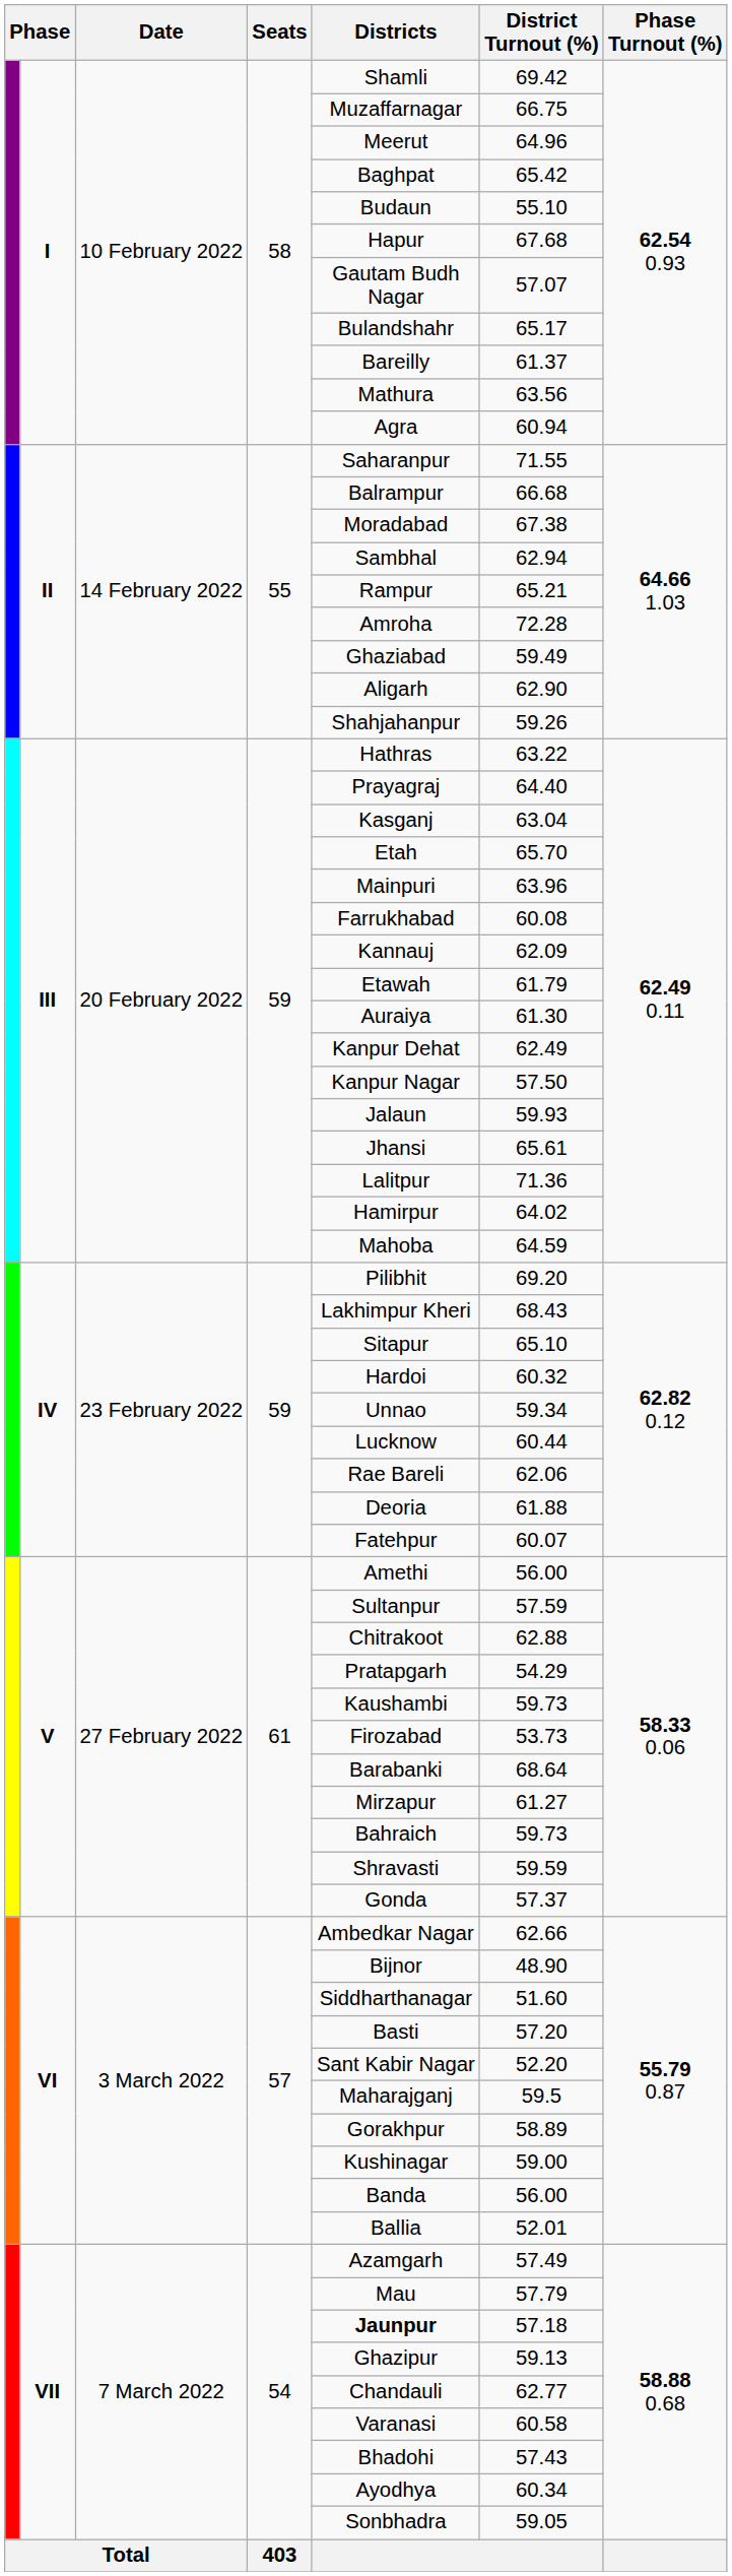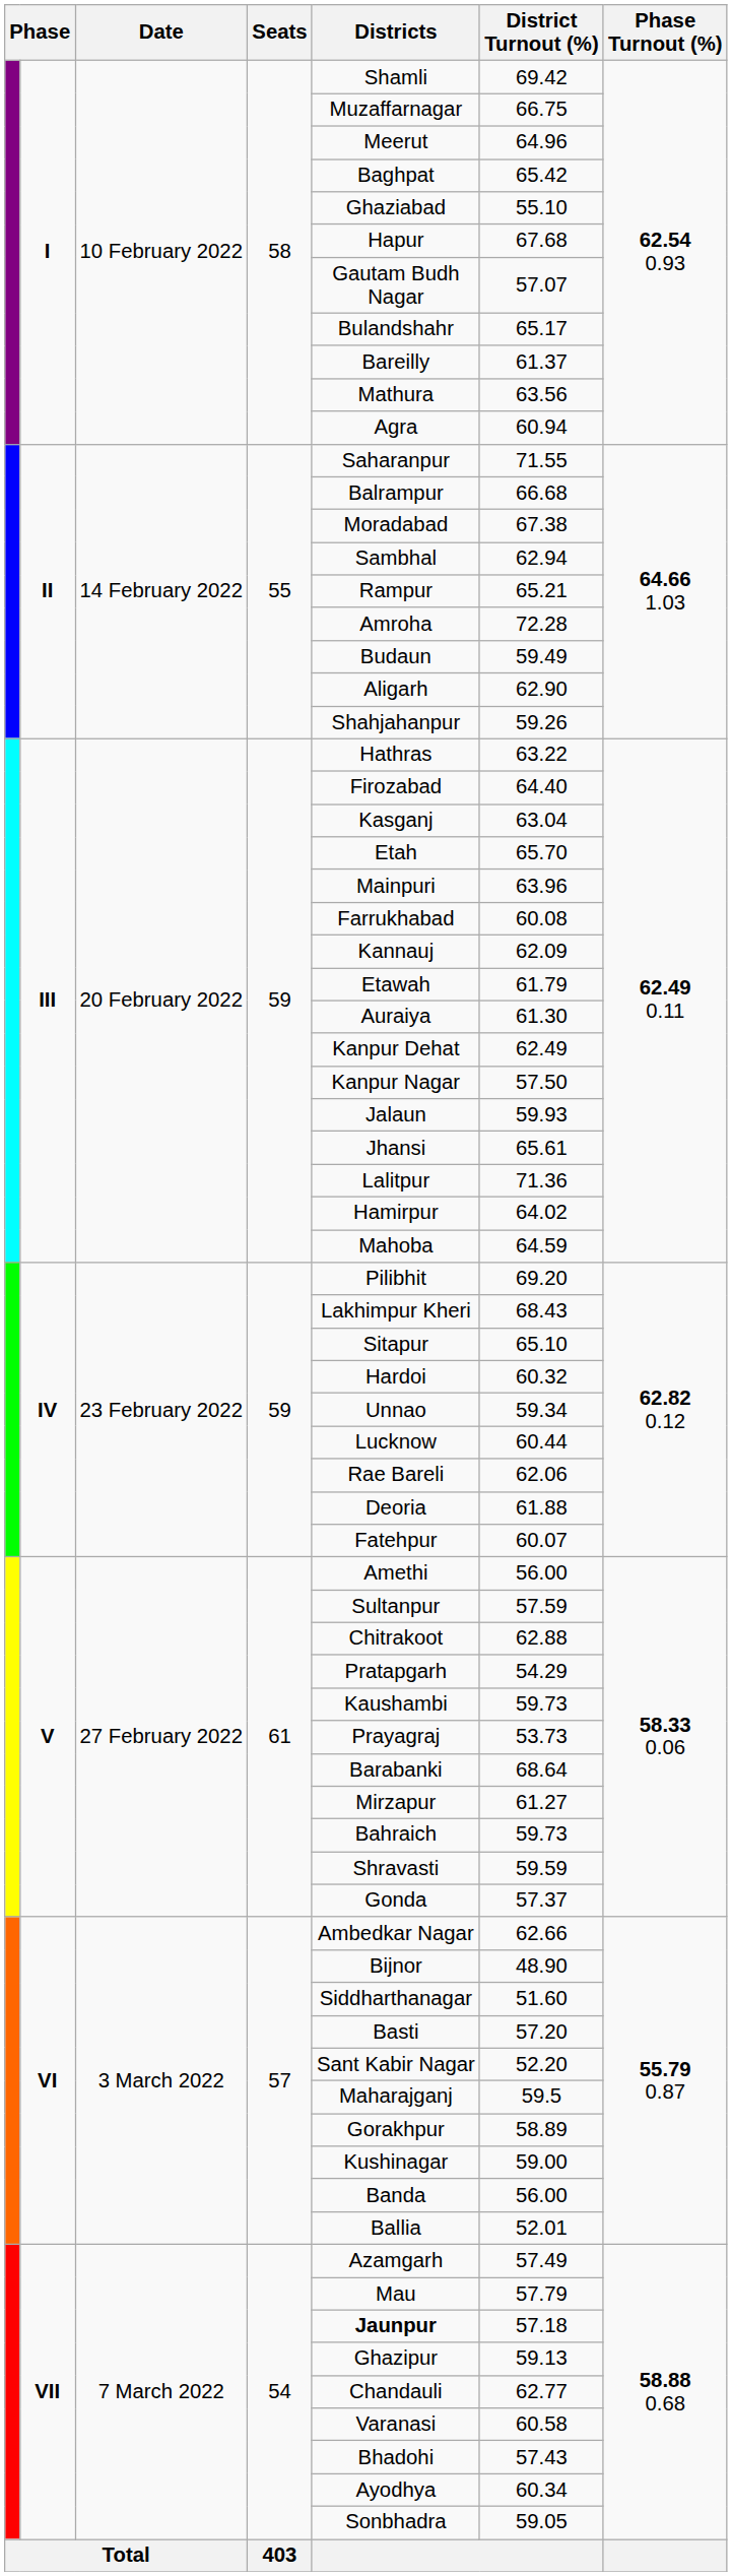row 6 | Districts: Budaun -> Ghaziabad
row 19 | Districts: Ghaziabad -> Budaun
row 23 | Districts: Prayagraj -> Firozabad
row 52 | Districts: Firozabad -> Prayagraj
